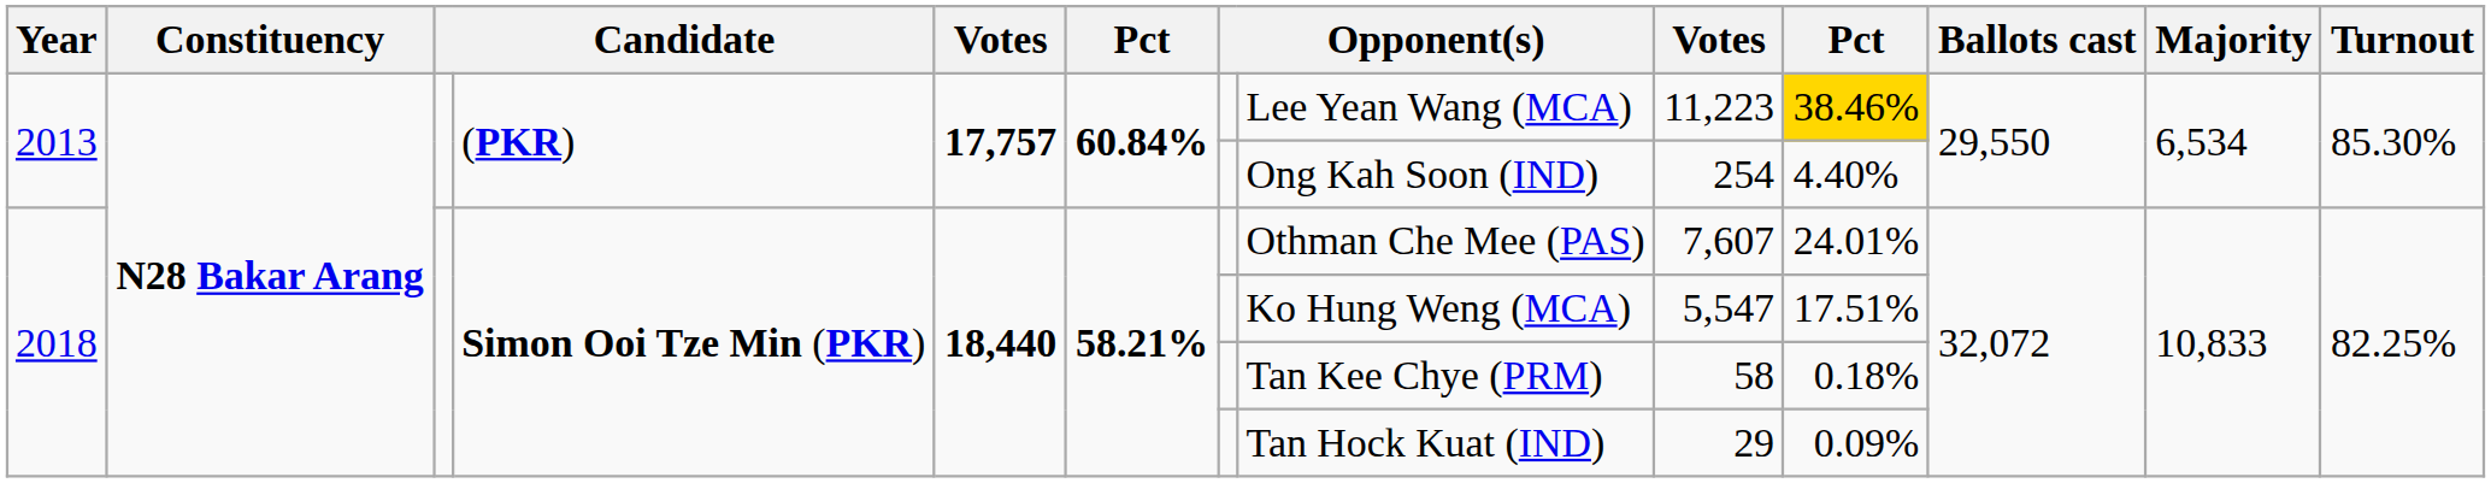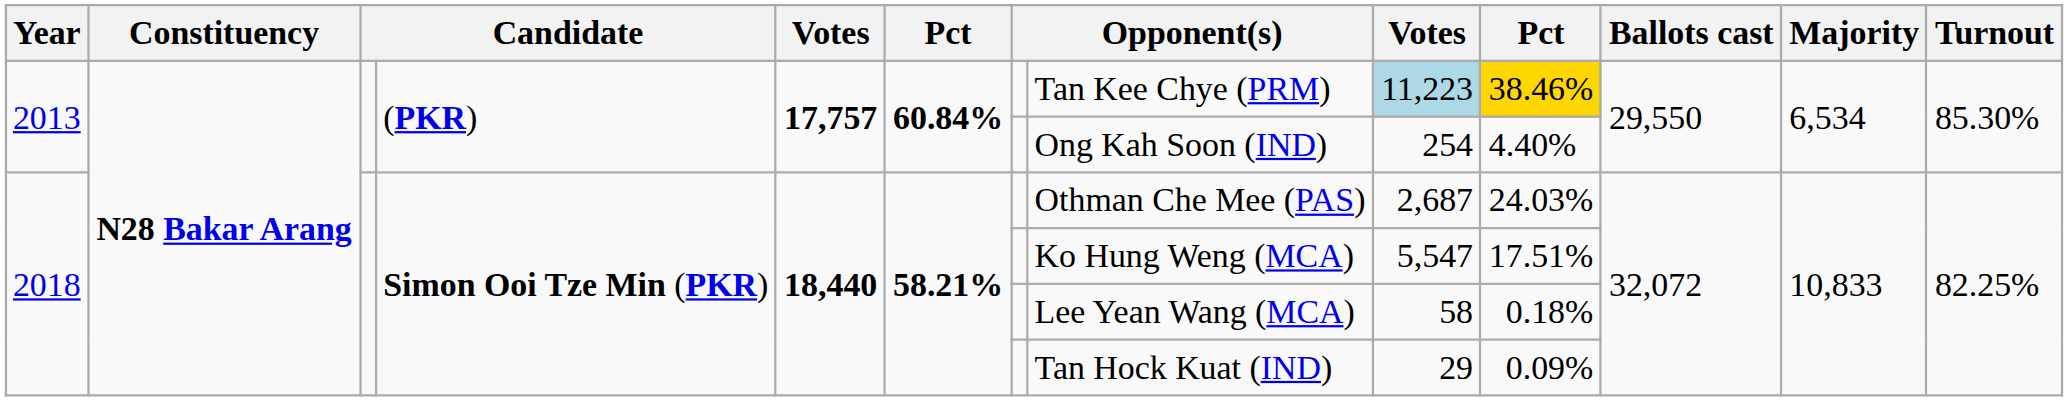row 2 | column 8: Lee Yean Wang (MCA) -> Tan Kee Chye (PRM)
row 2 | column 9: no background -> lightblue background
row 4 | column 9: 7,607 -> 2,687
row 4 | column 10: 24.01% -> 24.03%
row 6 | column 8: Tan Kee Chye (PRM) -> Lee Yean Wang (MCA)
